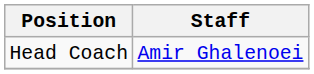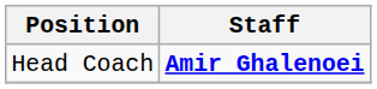Head Coach | Staff: normal -> bold
